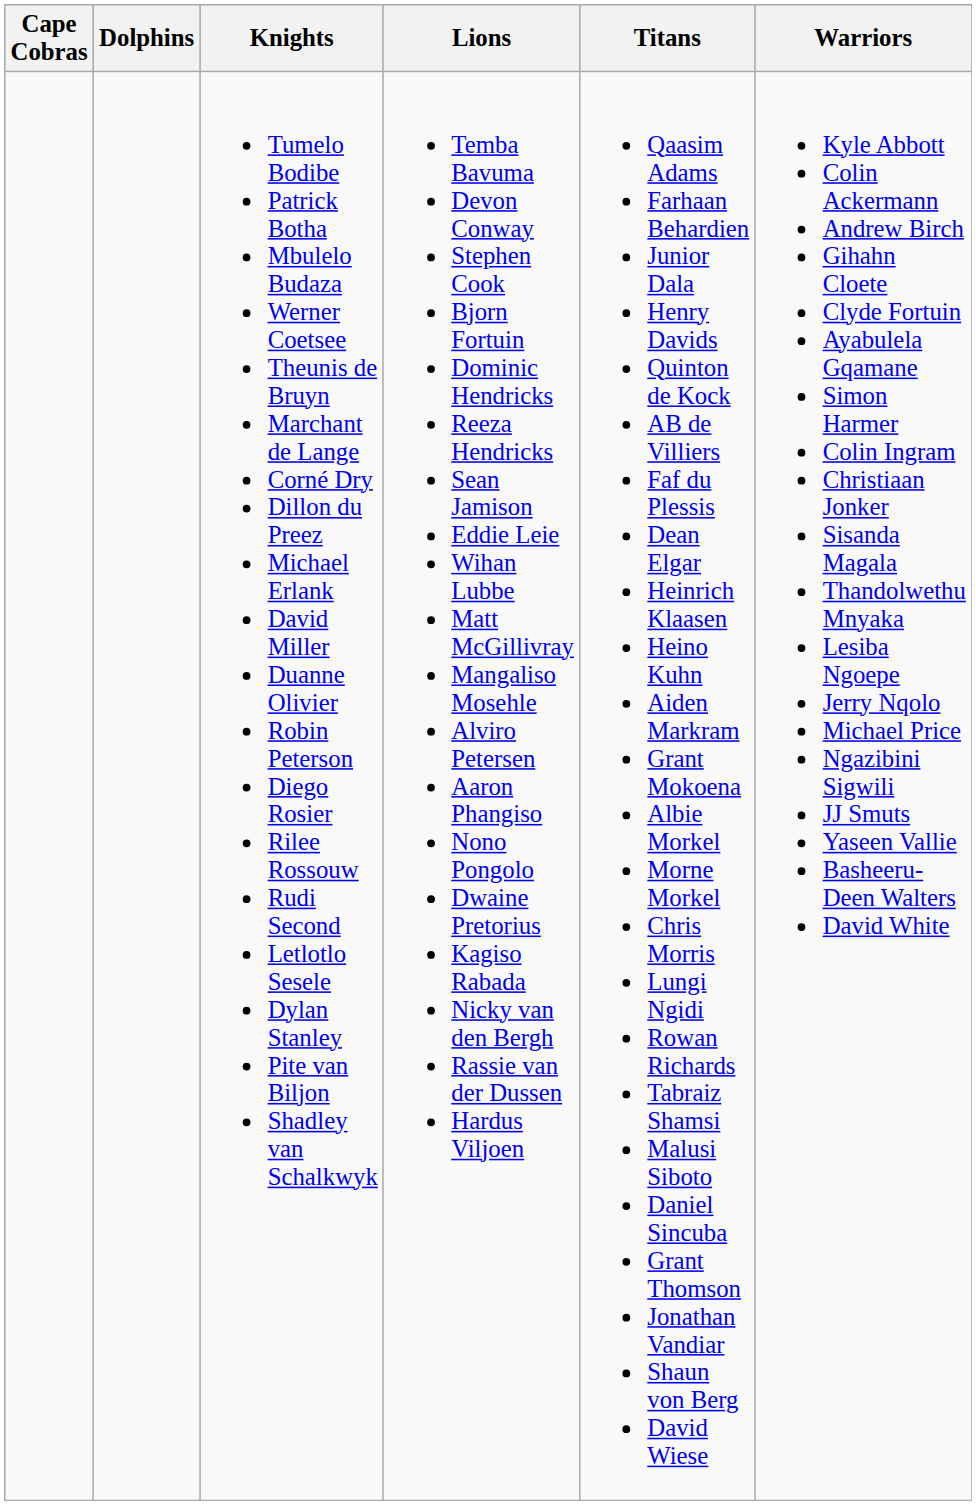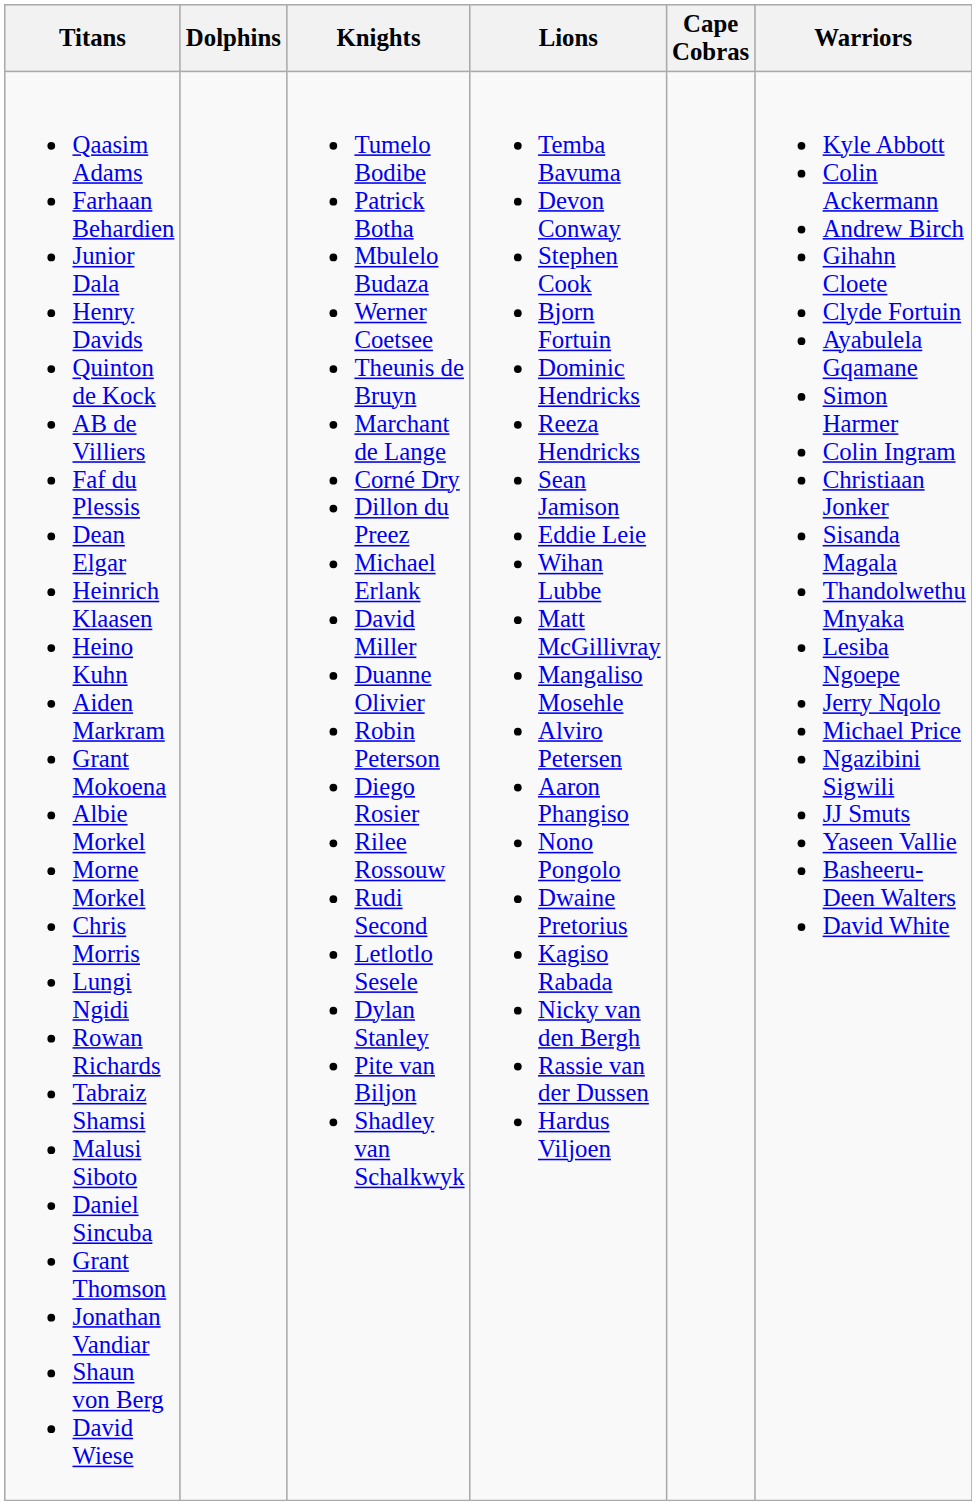columns swapped: Cape Cobras <-> Titans
